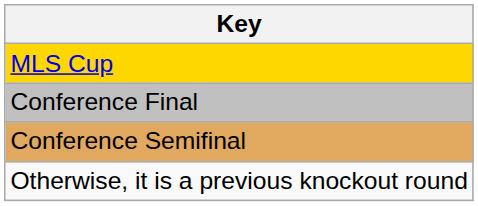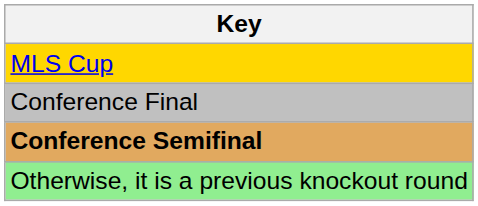Conference Semifinal | column 1: normal -> bold
Otherwise, it is a previous knockout round | column 1: no background -> lightgreen background
